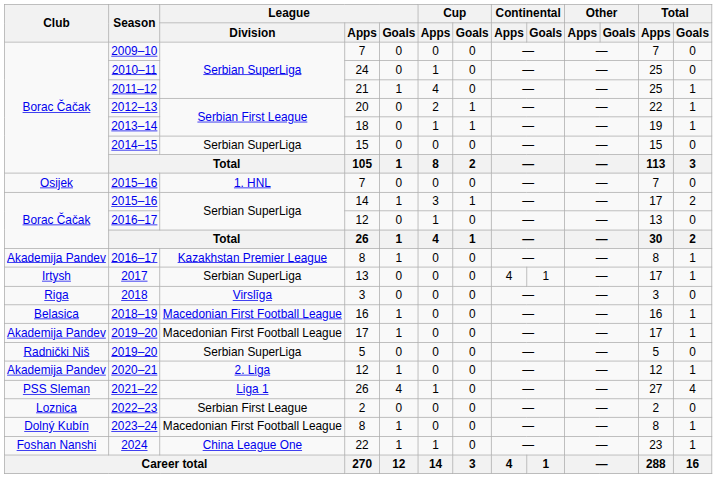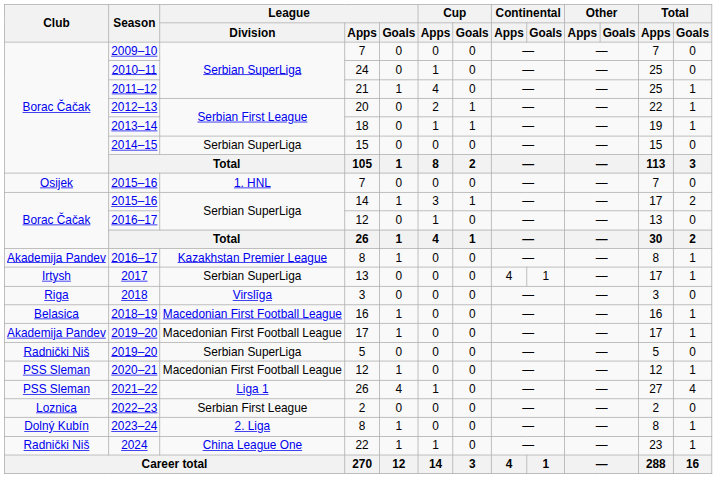2020–21 | Club: Akademija Pandev -> PSS Sleman
2020–21 | League / Division: 2. Liga -> Macedonian First Football League
2023–24 | League / Division: Macedonian First Football League -> 2. Liga
2024 | Club: Foshan Nanshi -> Radnički Niš
